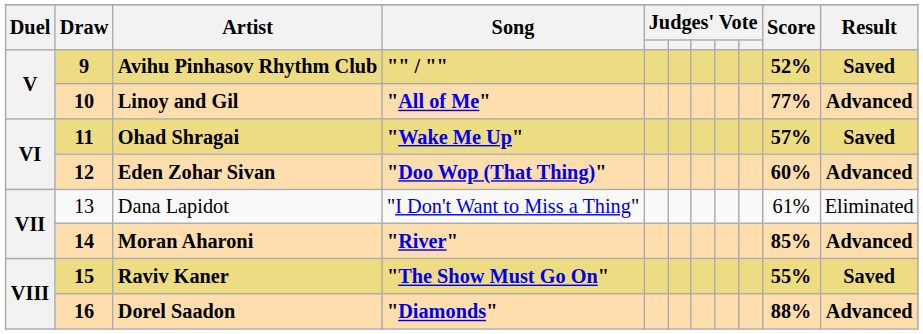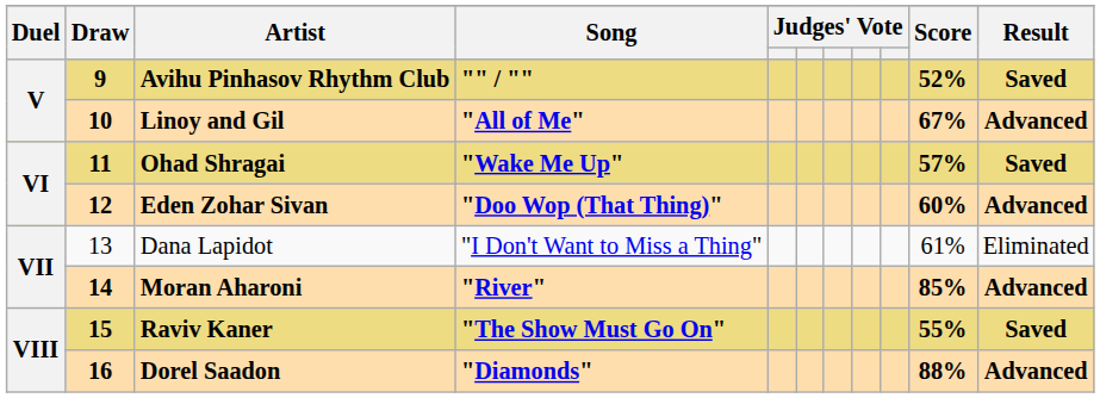Linoy and Gil | Score: 77% -> 67%
